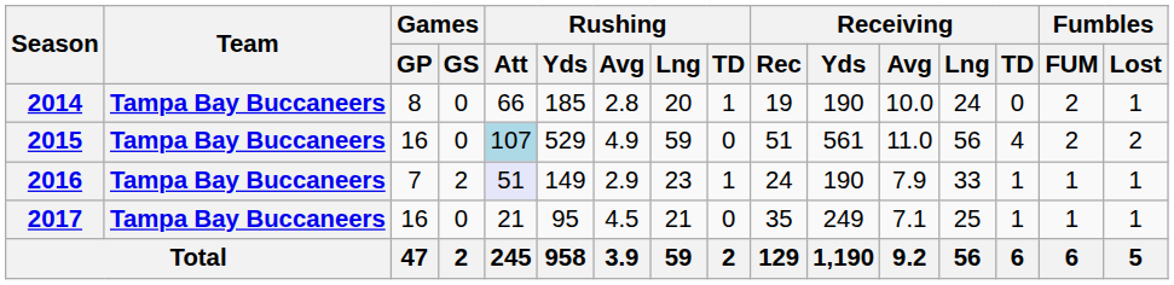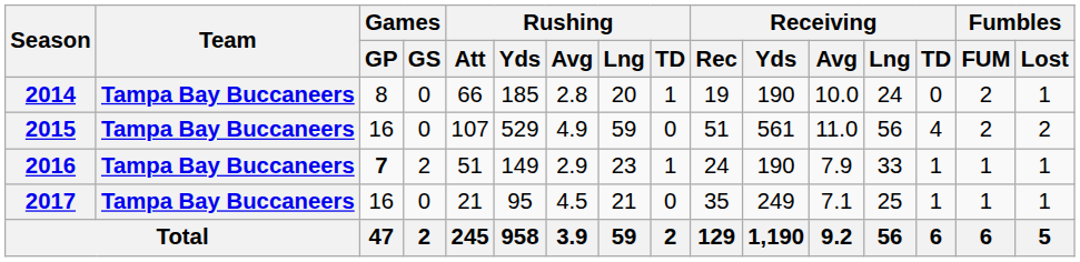2015 | Rushing / Att: lightblue background -> no background
2016 | Games / GP: normal -> bold
2016 | Rushing / Att: lavender background -> no background
